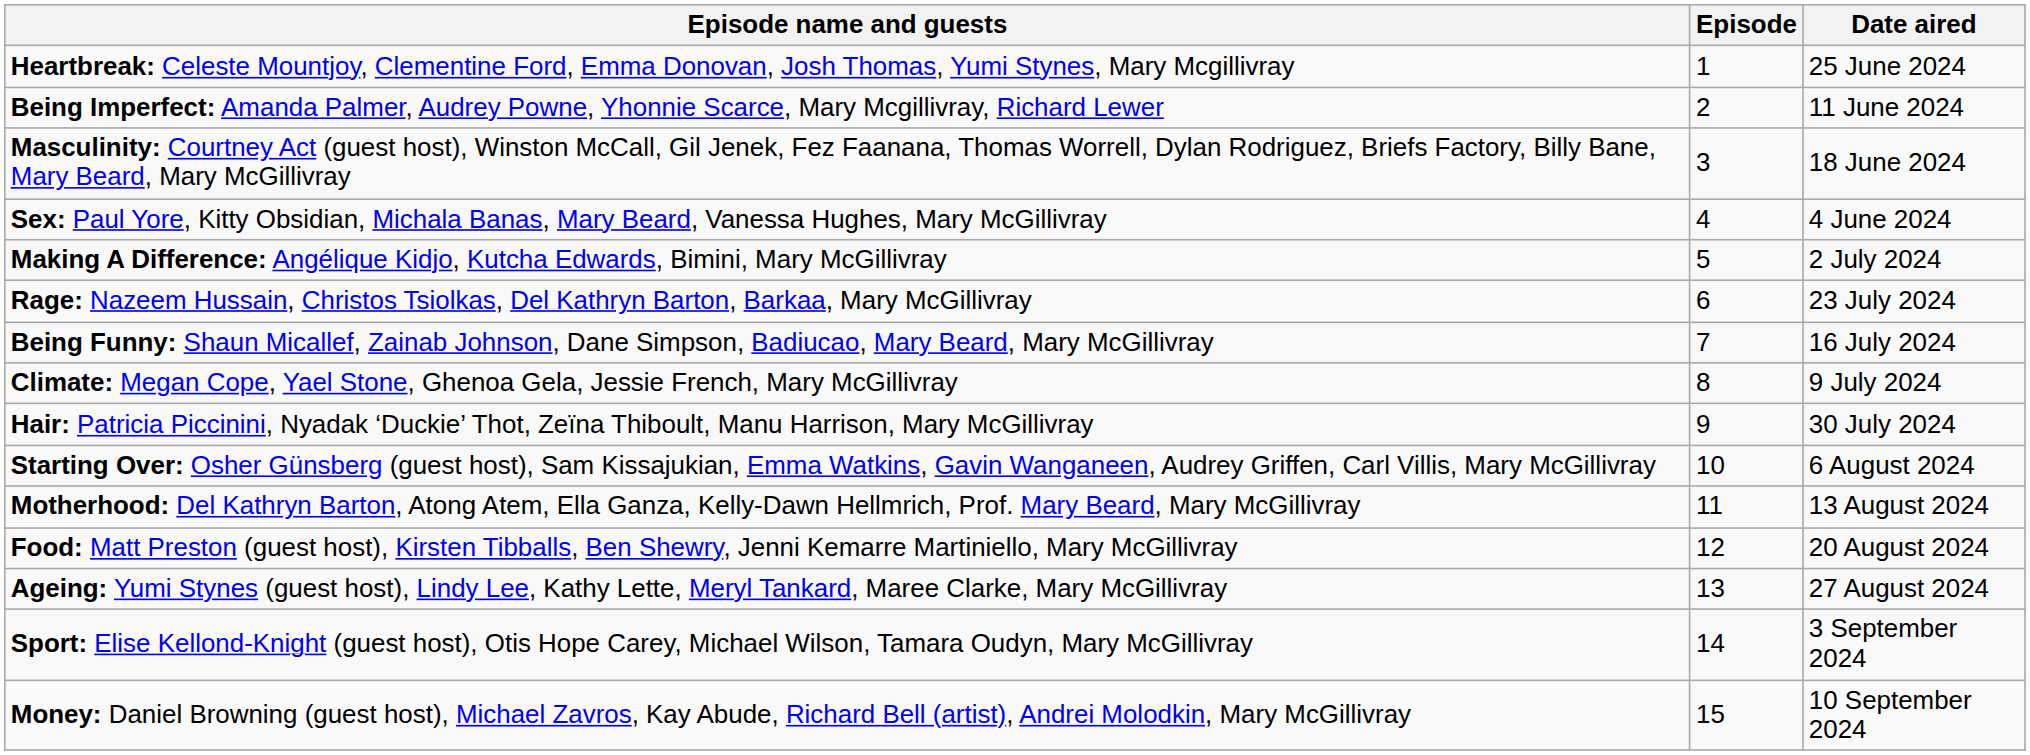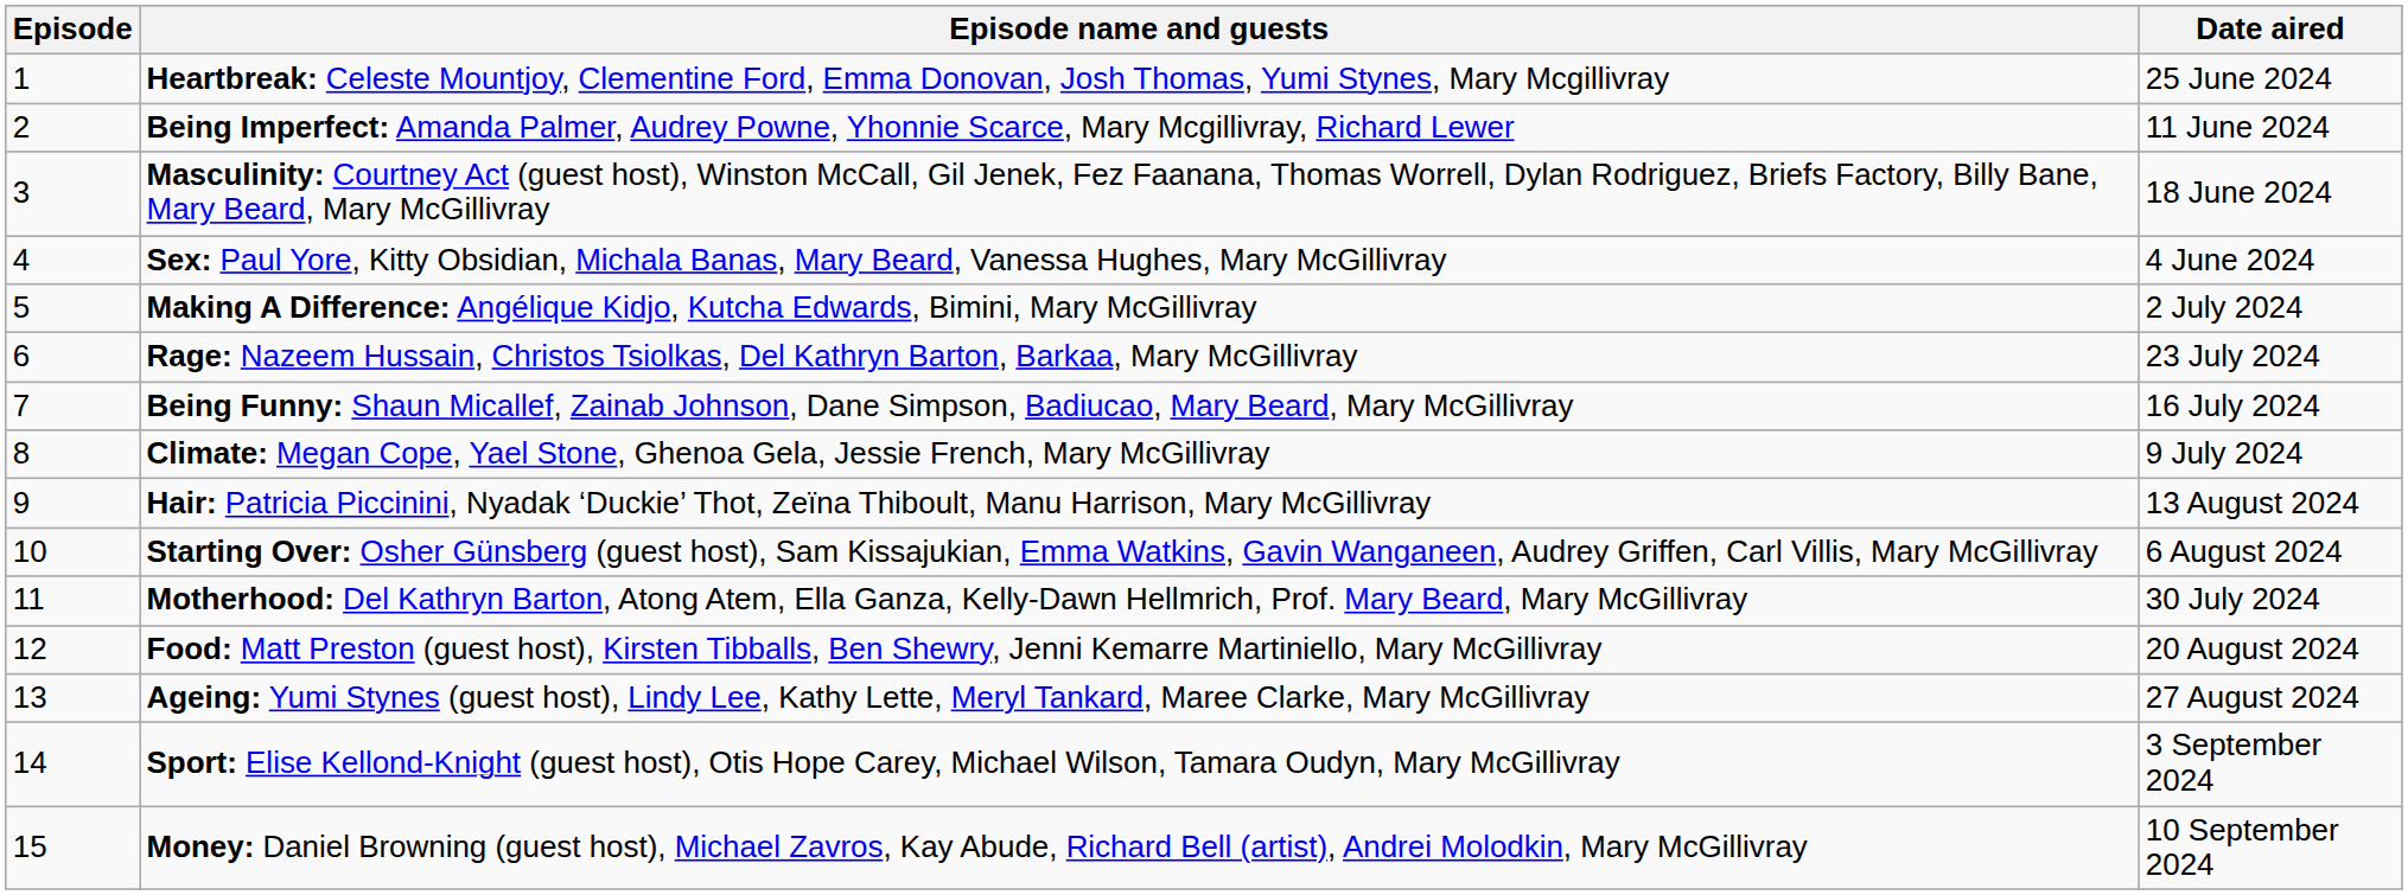columns swapped: Episode <-> Episode name and guests
row 10 | Date aired: 30 July 2024 -> 13 August 2024
row 12 | Date aired: 13 August 2024 -> 30 July 2024
